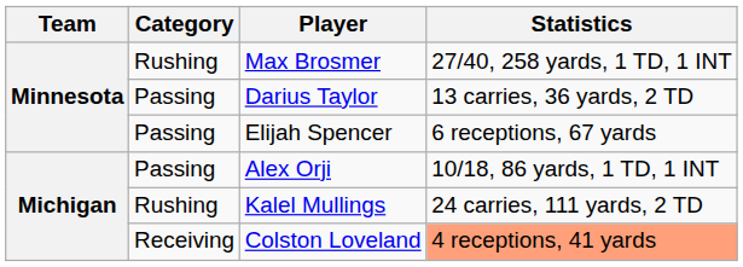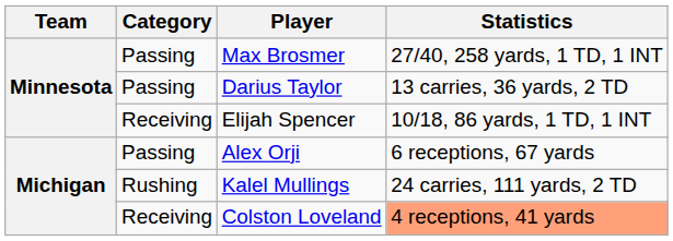Max Brosmer | Category: Rushing -> Passing
Elijah Spencer | Category: Passing -> Receiving
Elijah Spencer | Statistics: 6 receptions, 67 yards -> 10/18, 86 yards, 1 TD, 1 INT
Alex Orji | Statistics: 10/18, 86 yards, 1 TD, 1 INT -> 6 receptions, 67 yards
